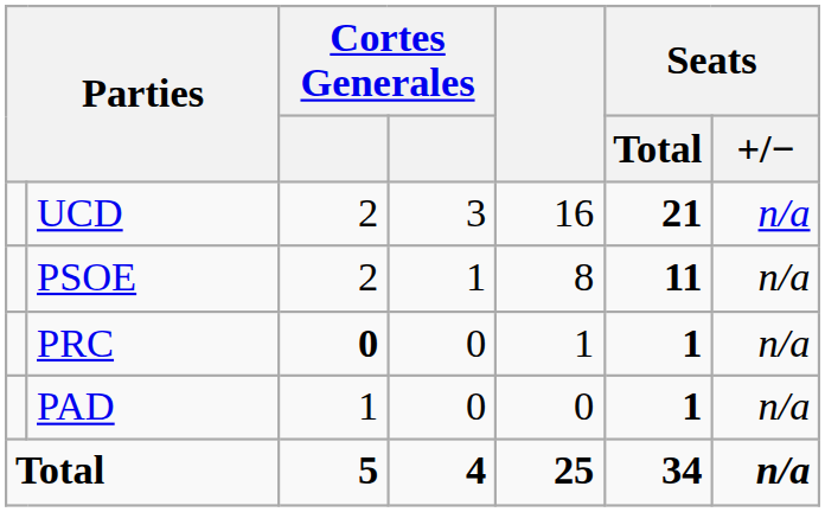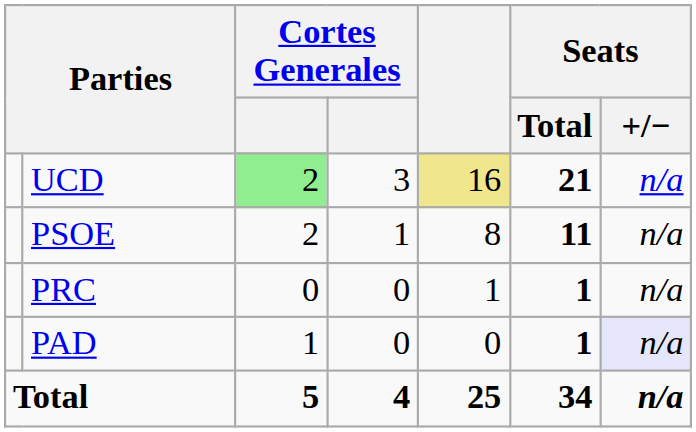UCD | column 3: no background -> lightgreen background
UCD | column 5: no background -> khaki background
PRC | column 3: bold -> normal
PAD | Seats / +/−: no background -> lavender background
